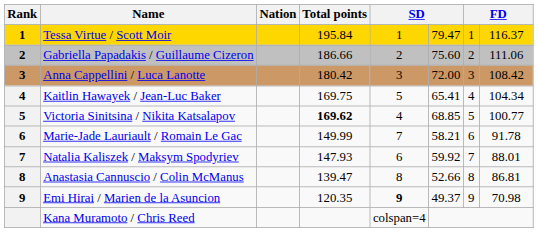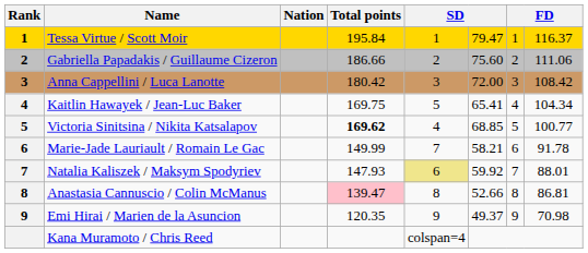Natalia Kaliszek / Maksym Spodyriev | column 5: no background -> khaki background
Anastasia Cannuscio / Colin McManus | Total points: no background -> pink background
Emi Hirai / Marien de la Asuncion | column 5: bold -> normal
